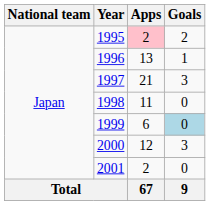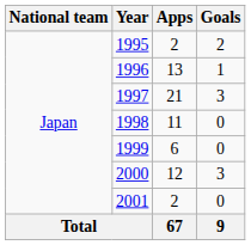1995 | Apps: pink background -> no background
1999 | Goals: lightblue background -> no background
